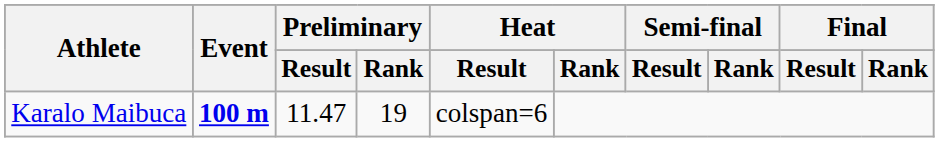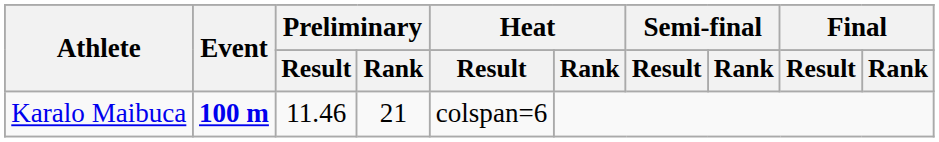Karalo Maibuca | Preliminary / Result: 11.47 -> 11.46
Karalo Maibuca | Preliminary / Rank: 19 -> 21
